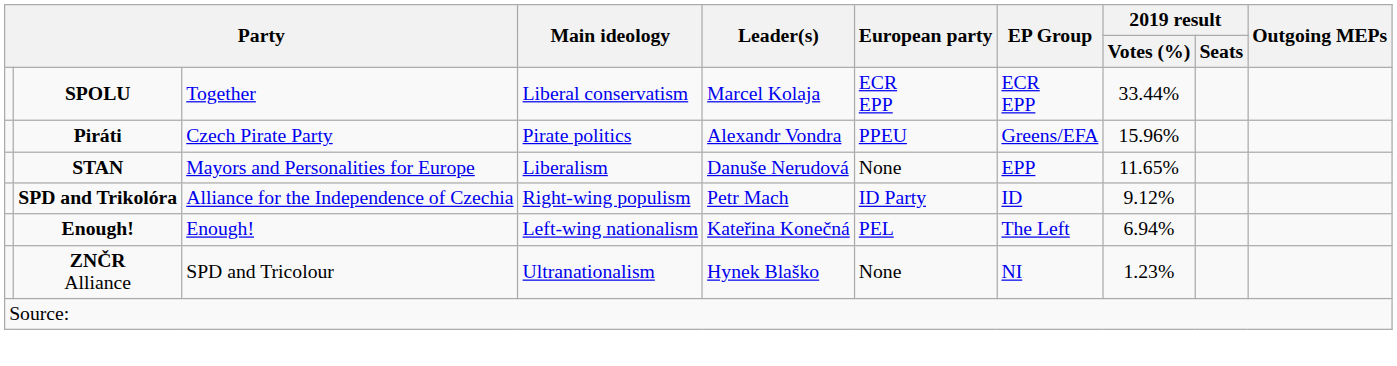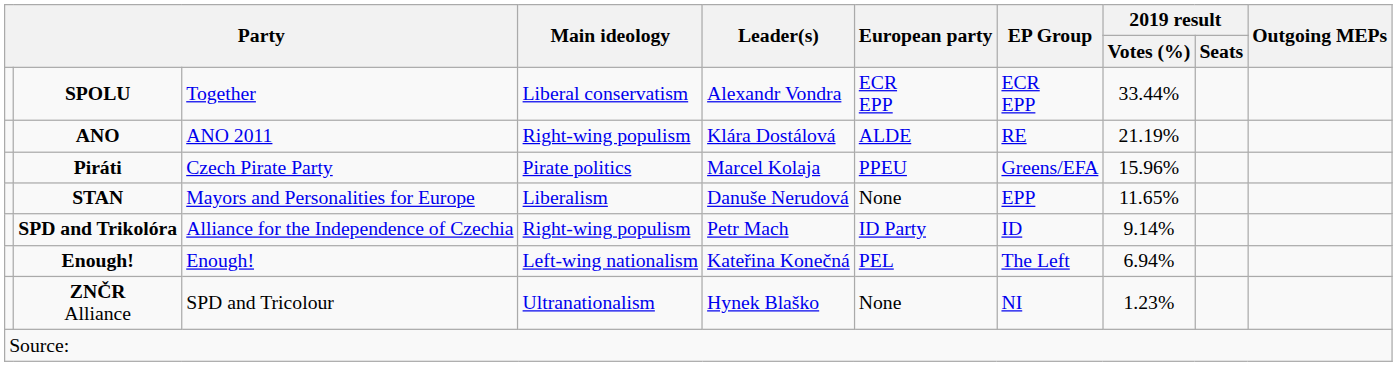SPOLU | Leader(s): Marcel Kolaja -> Alexandr Vondra
+ row: ANO | ANO 2011 | Right-wing populism | Klára Dostálová | ALDE | RE | 21.19%
Piráti | Leader(s): Alexandr Vondra -> Marcel Kolaja
SPD and Trikolóra | 2019 result / Votes (%): 9.12% -> 9.14%
